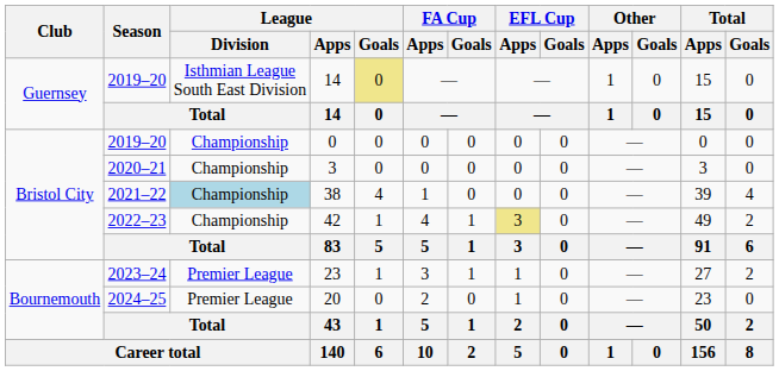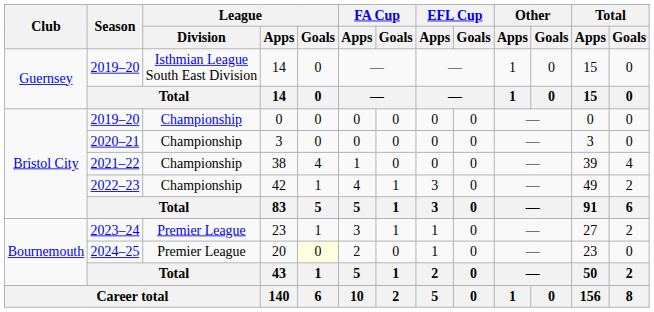2019–20 / 14 | League / Goals: khaki background -> no background
38 | League / Division: lightblue background -> no background
42 | EFL Cup / Apps: khaki background -> no background
20 | League / Goals: no background -> lightyellow background
